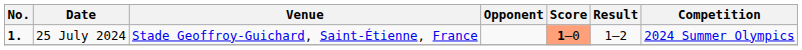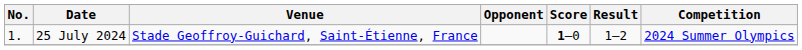25 July 2024 | No.: bold -> normal
25 July 2024 | Score: lightsalmon background -> no background
